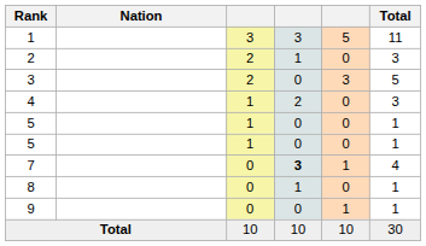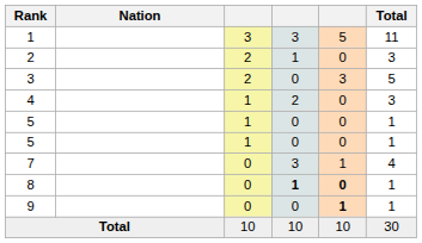7 | column 4: bold -> normal
8 | column 4: normal -> bold
8 | column 5: normal -> bold
9 | column 5: normal -> bold
